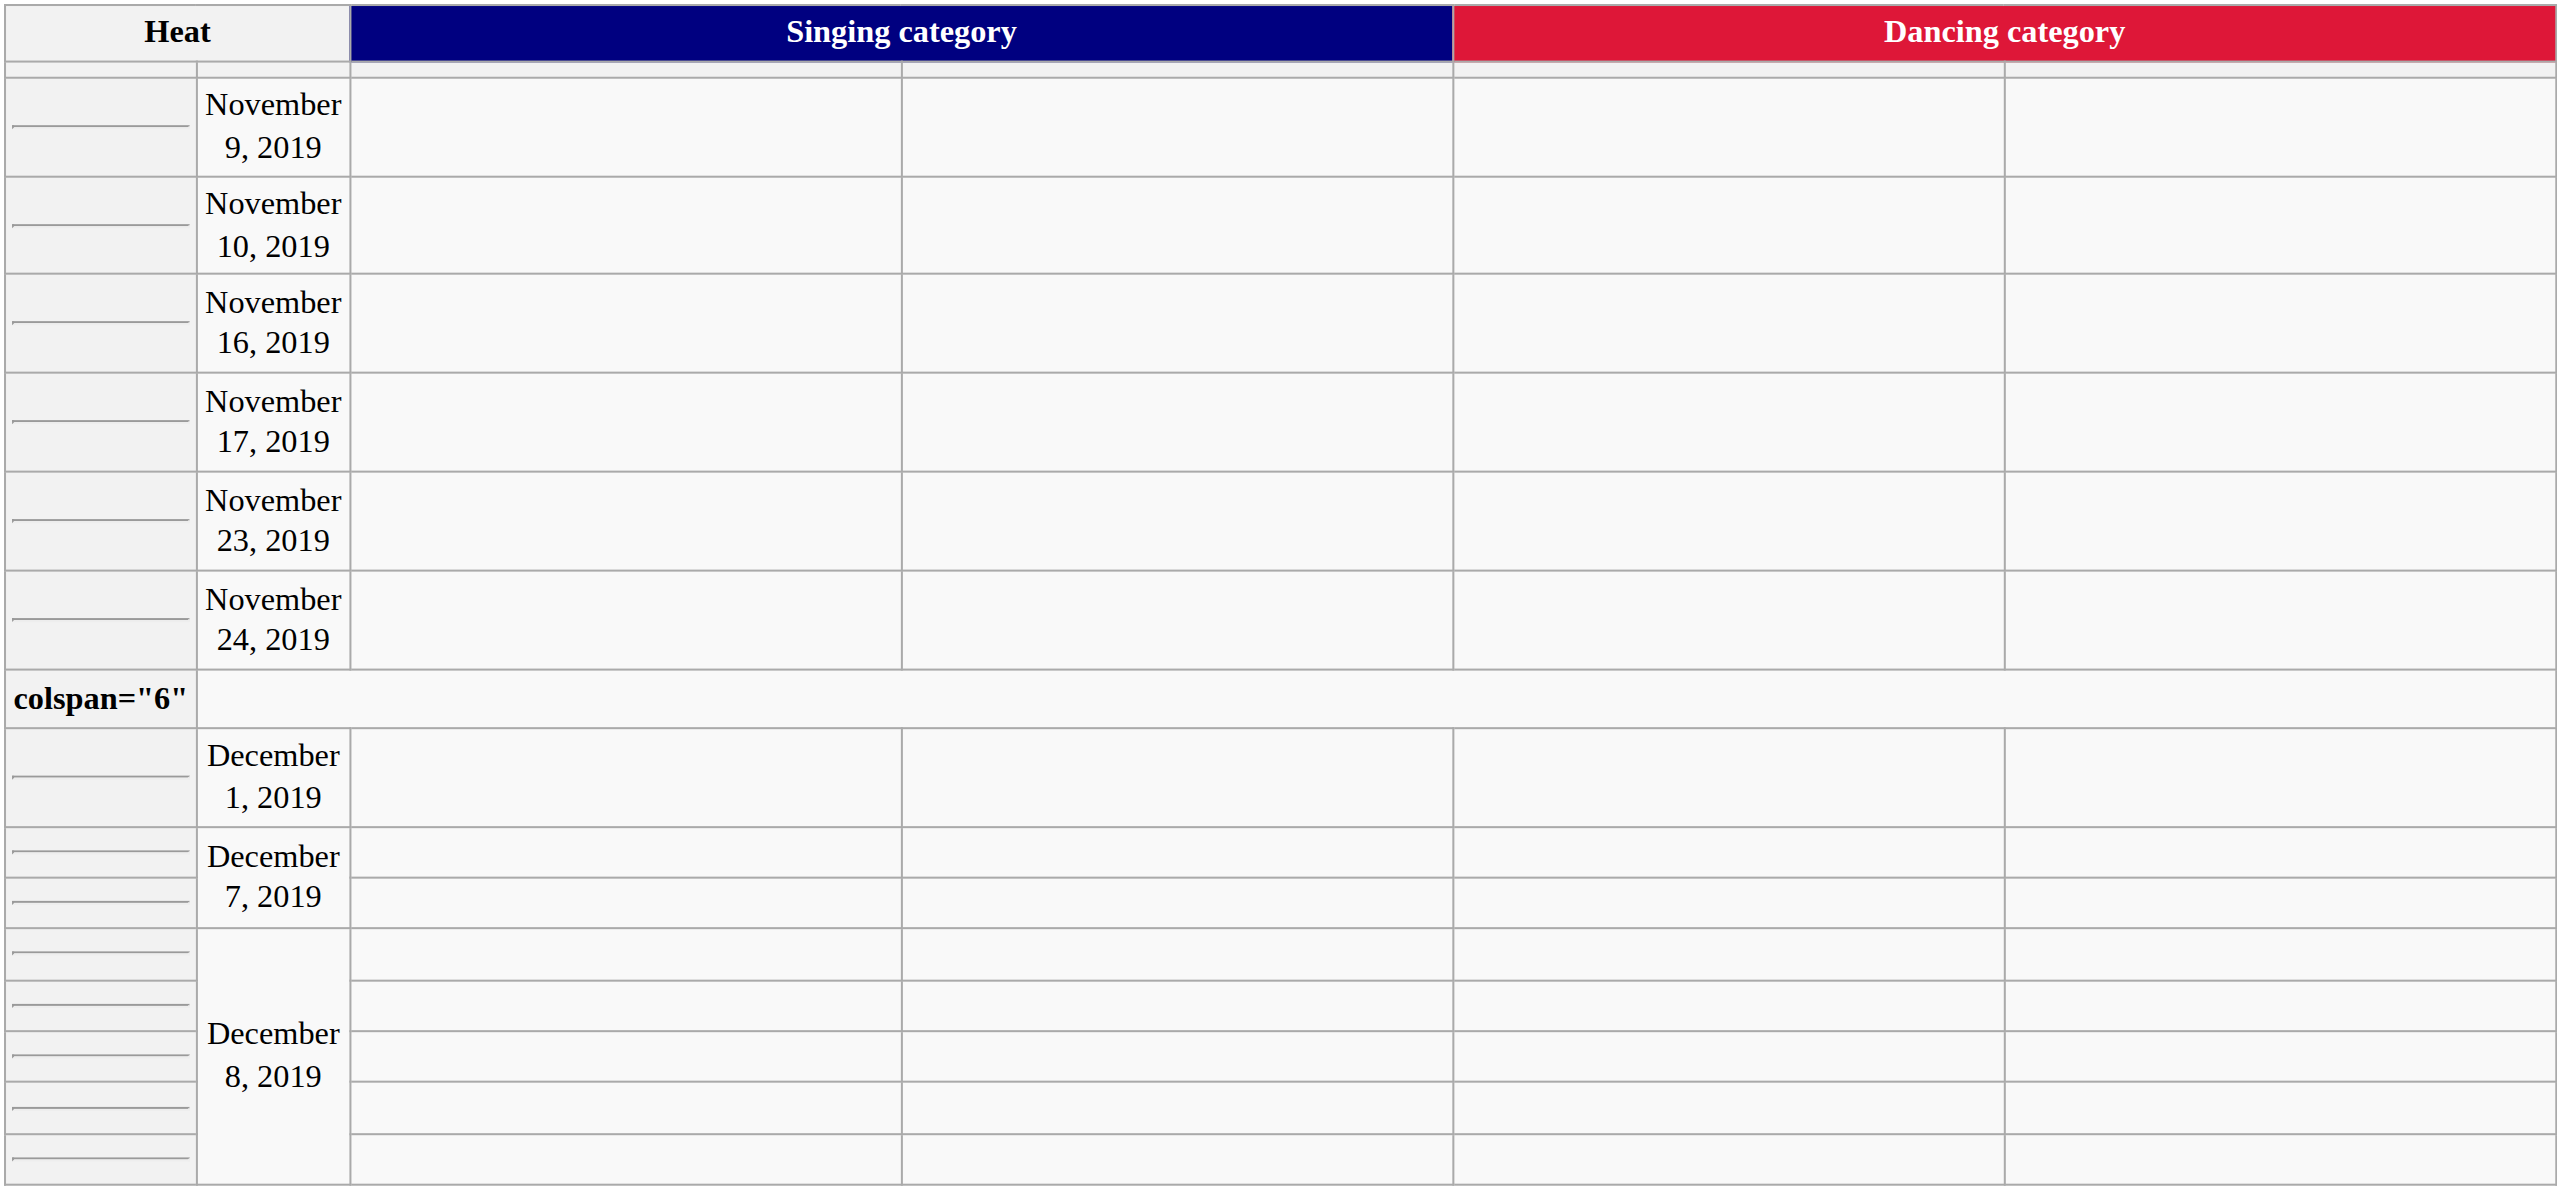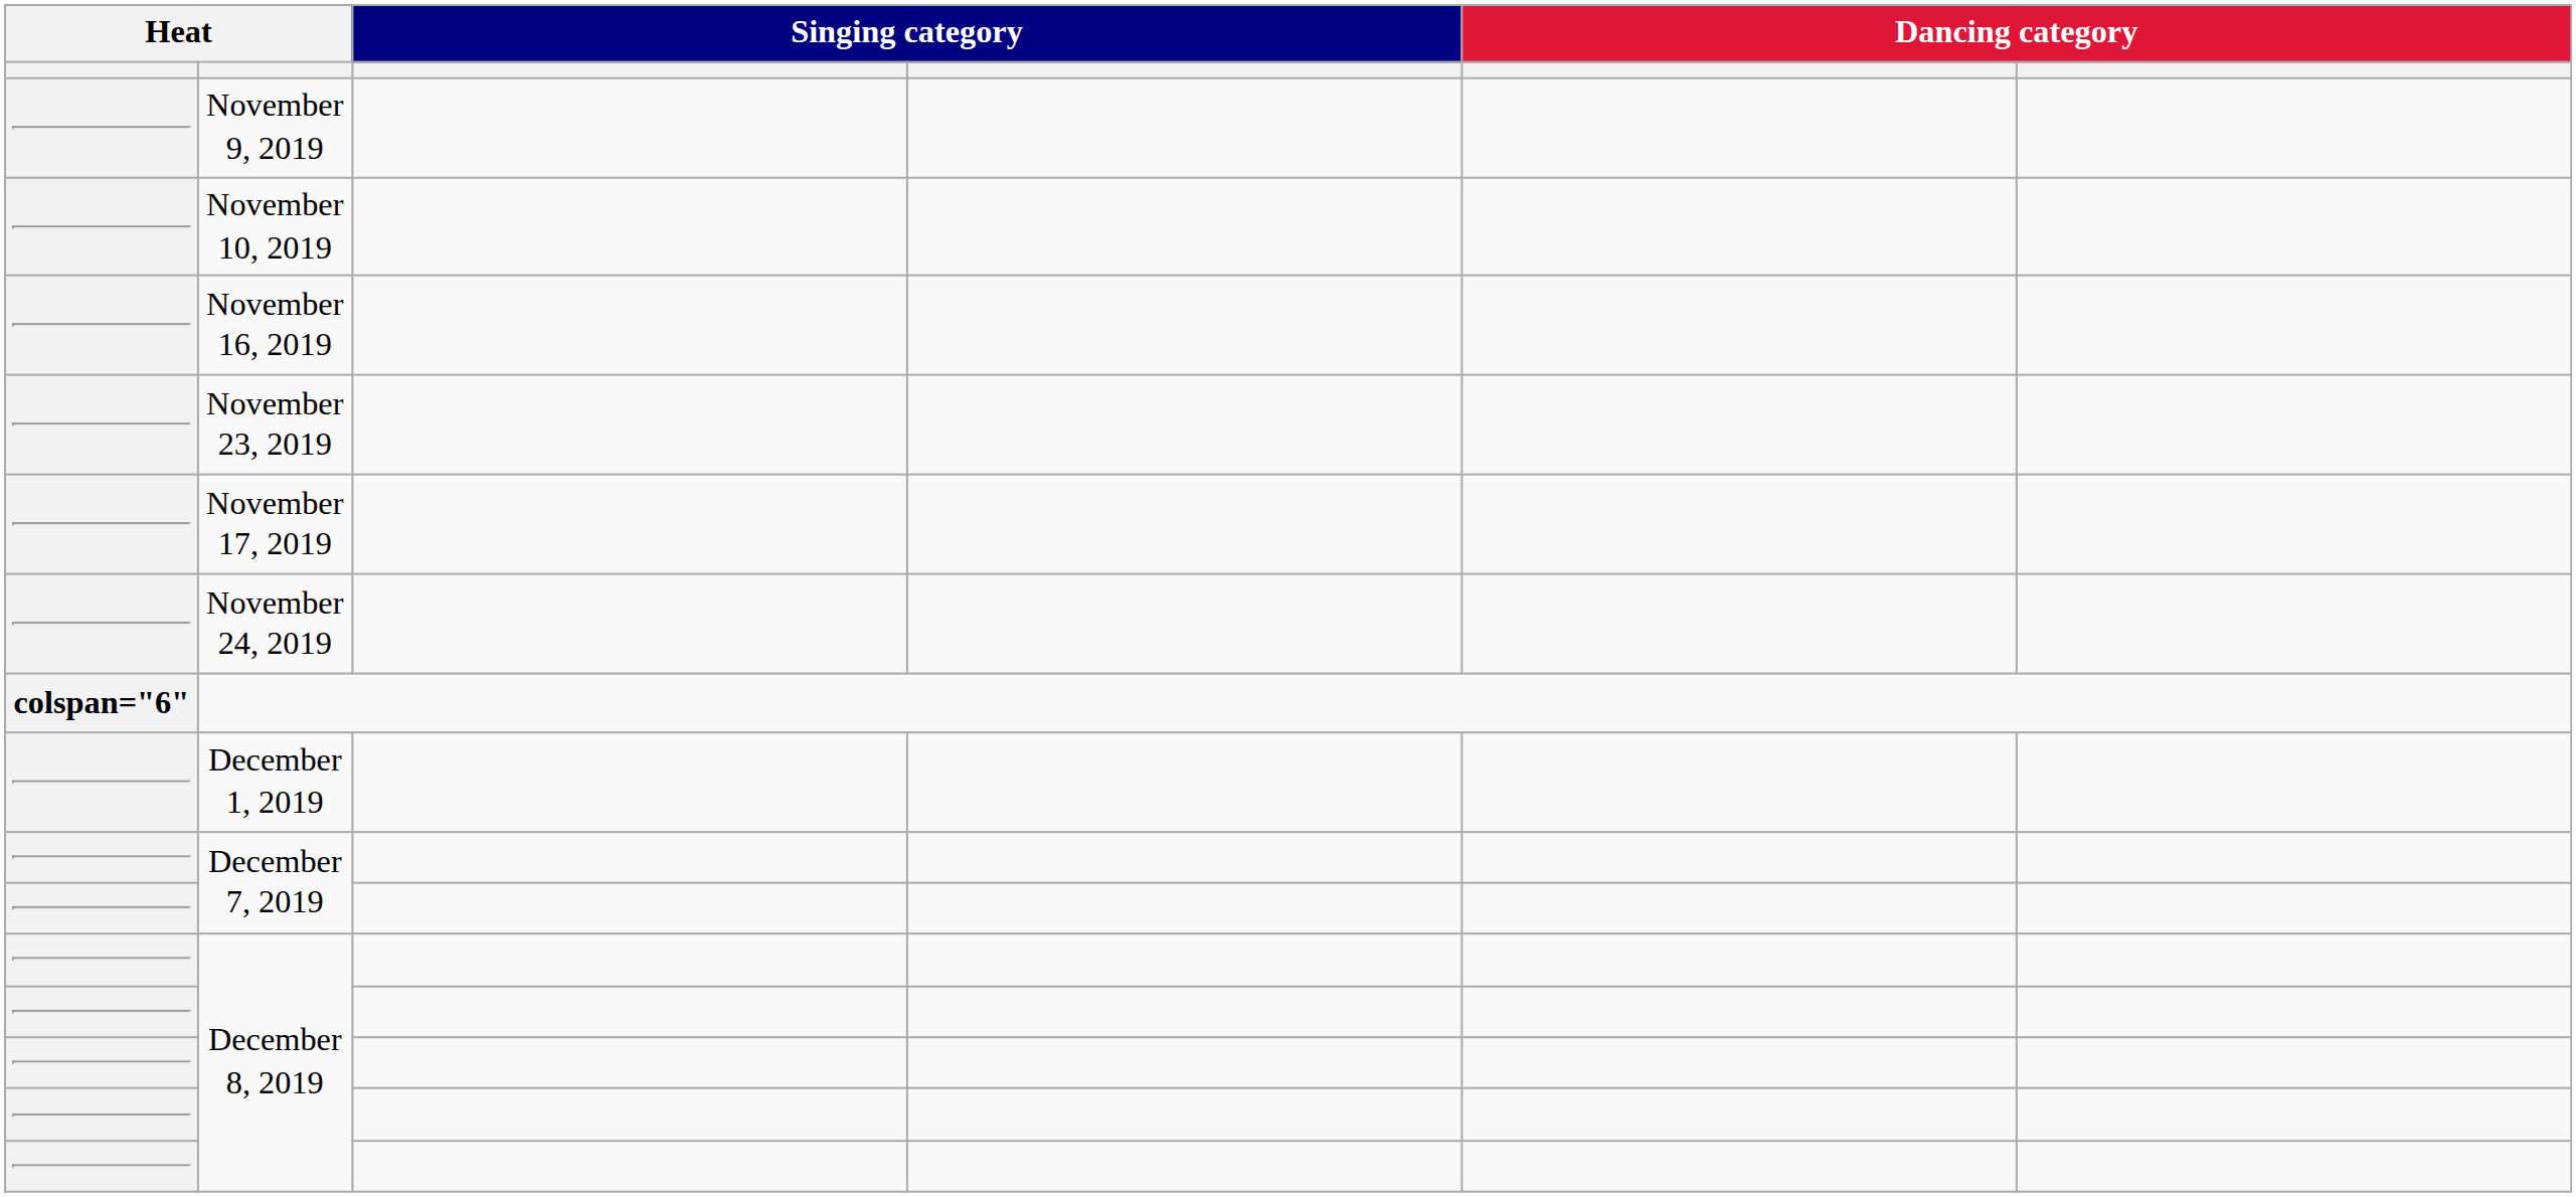rows swapped: November 17, 2019 <-> November 23, 2019
